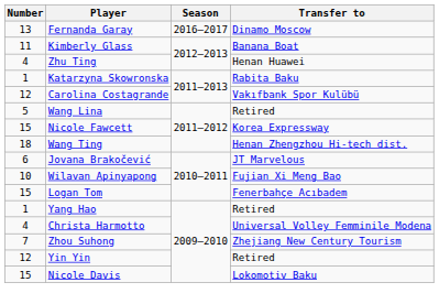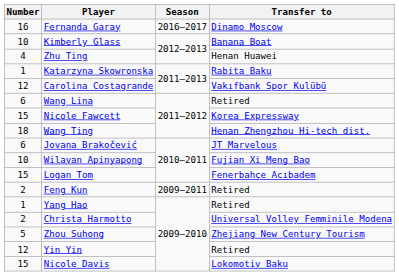Fernanda Garay | Number: 13 -> 16
Kimberly Glass | Number: 11 -> 10
Wang Lina | Number: 5 -> 6
+ row: 2 | Feng Kun | 2009–2011 | Retired
Christa Harmotto | Number: 4 -> 2
Zhou Suhong | Number: 7 -> 5
